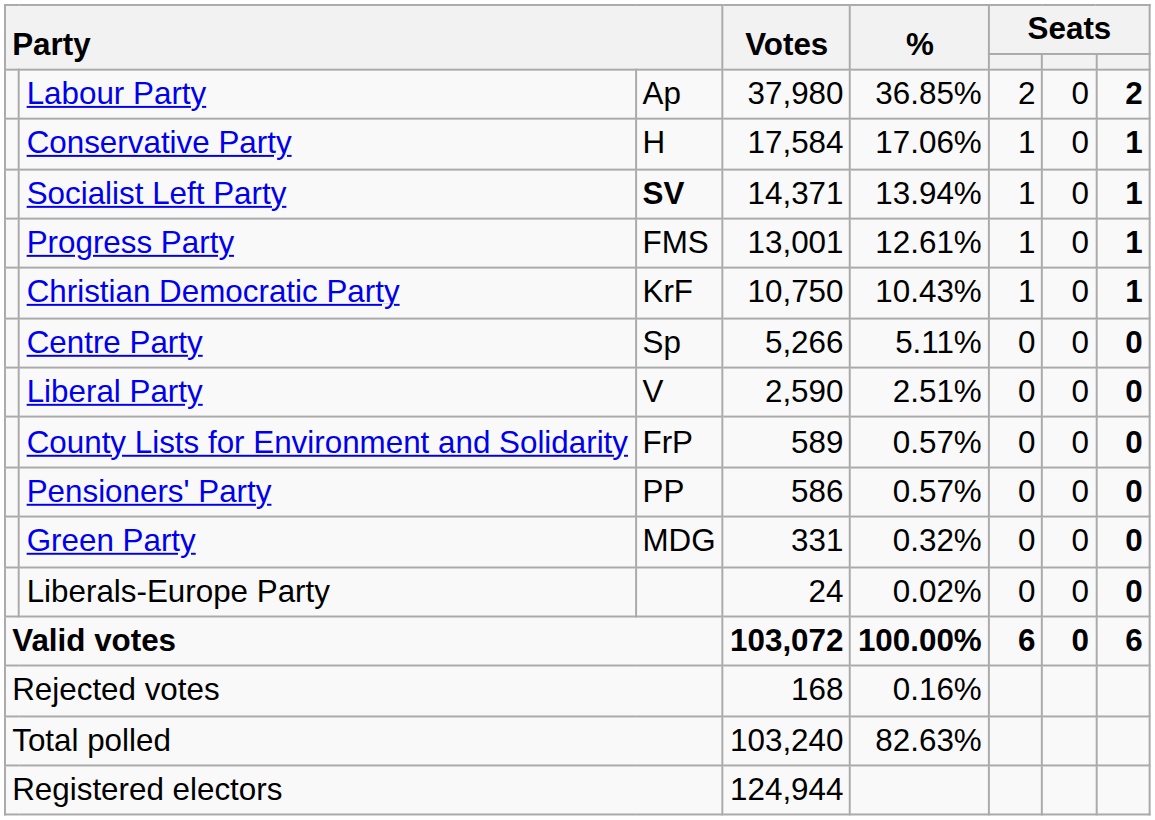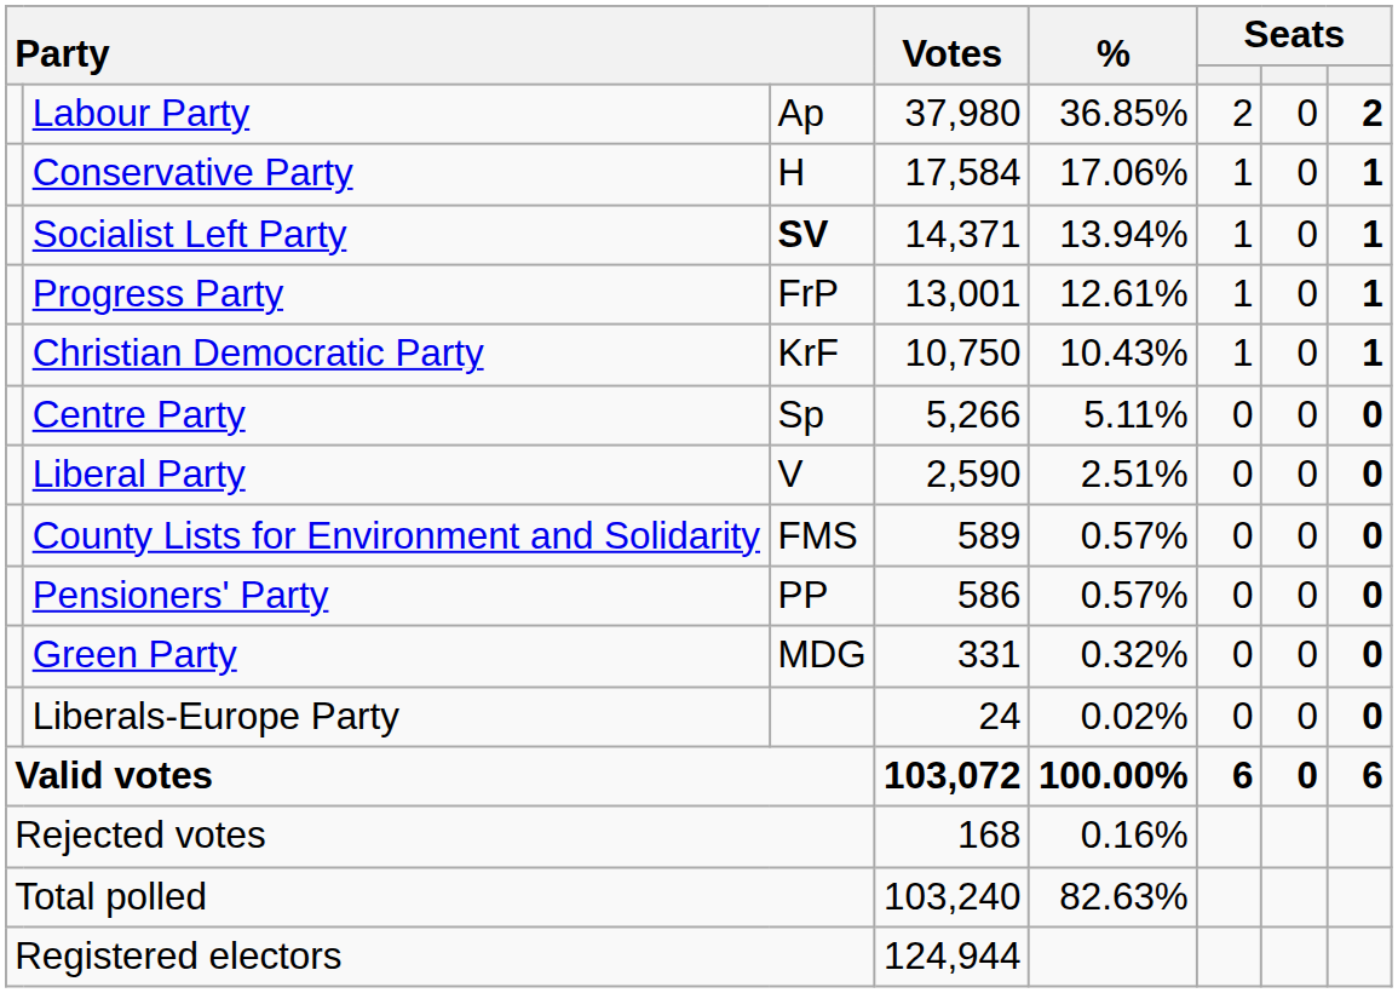Progress Party | column 3: FMS -> FrP
County Lists for Environment and Solidarity | column 3: FrP -> FMS
